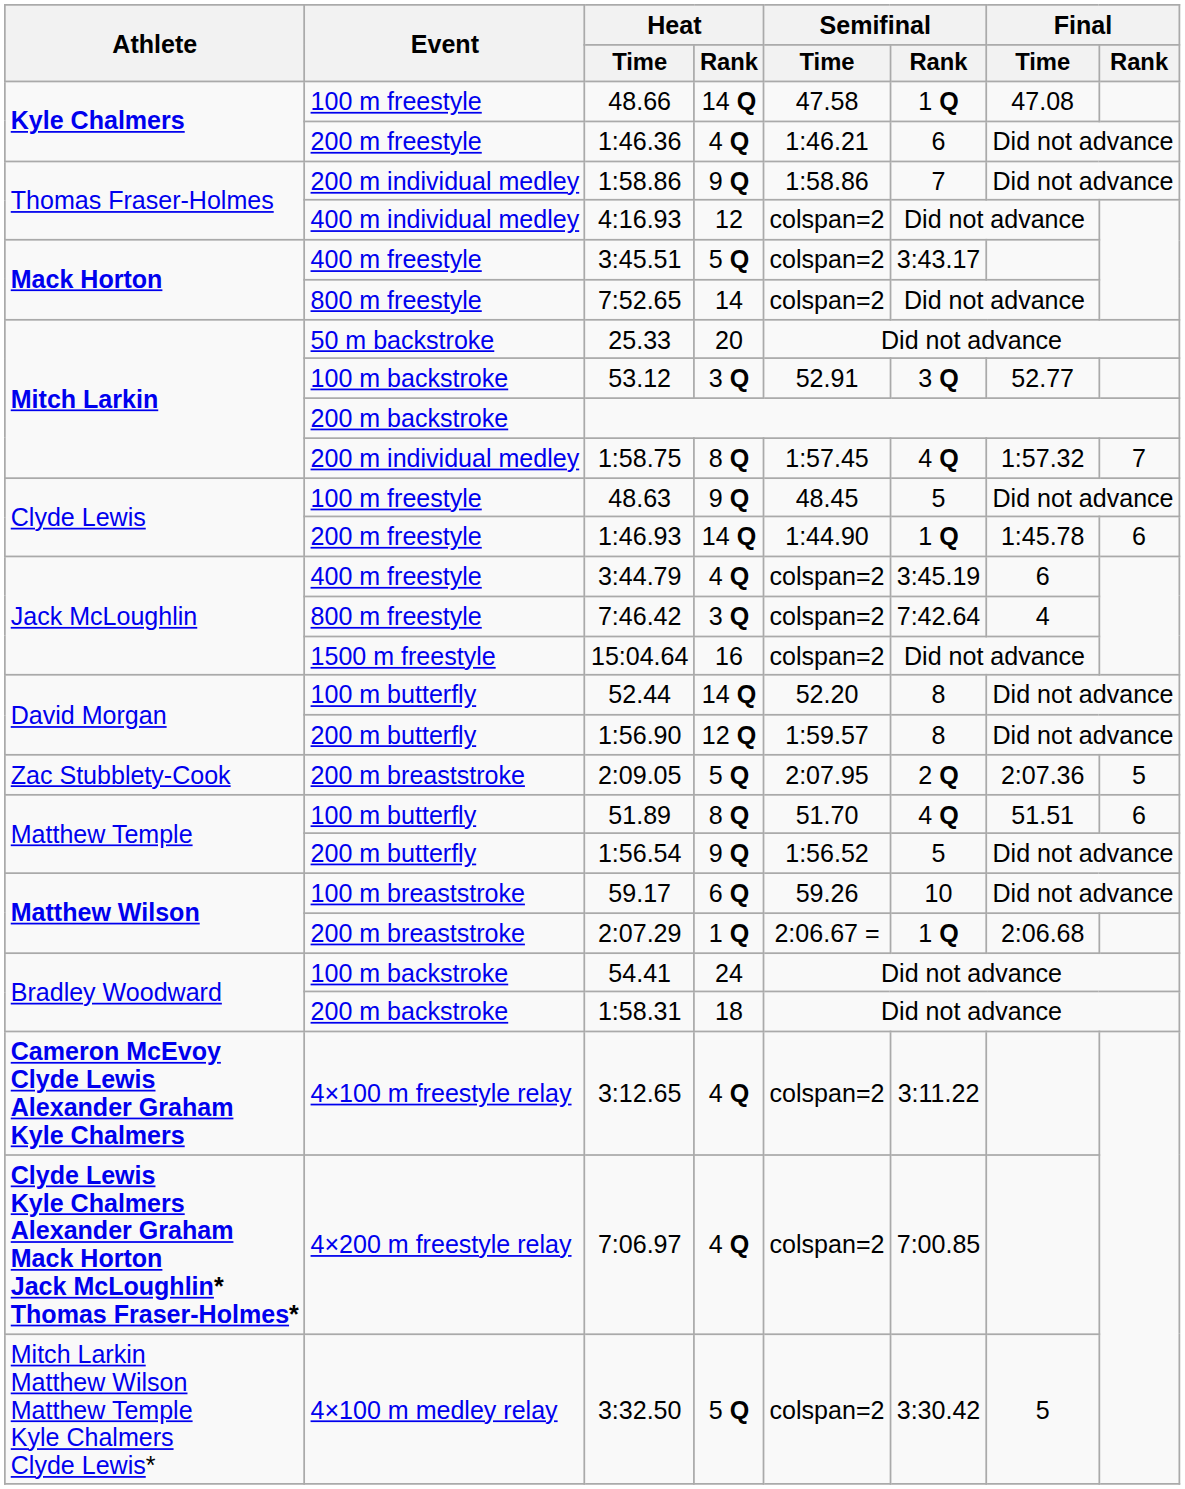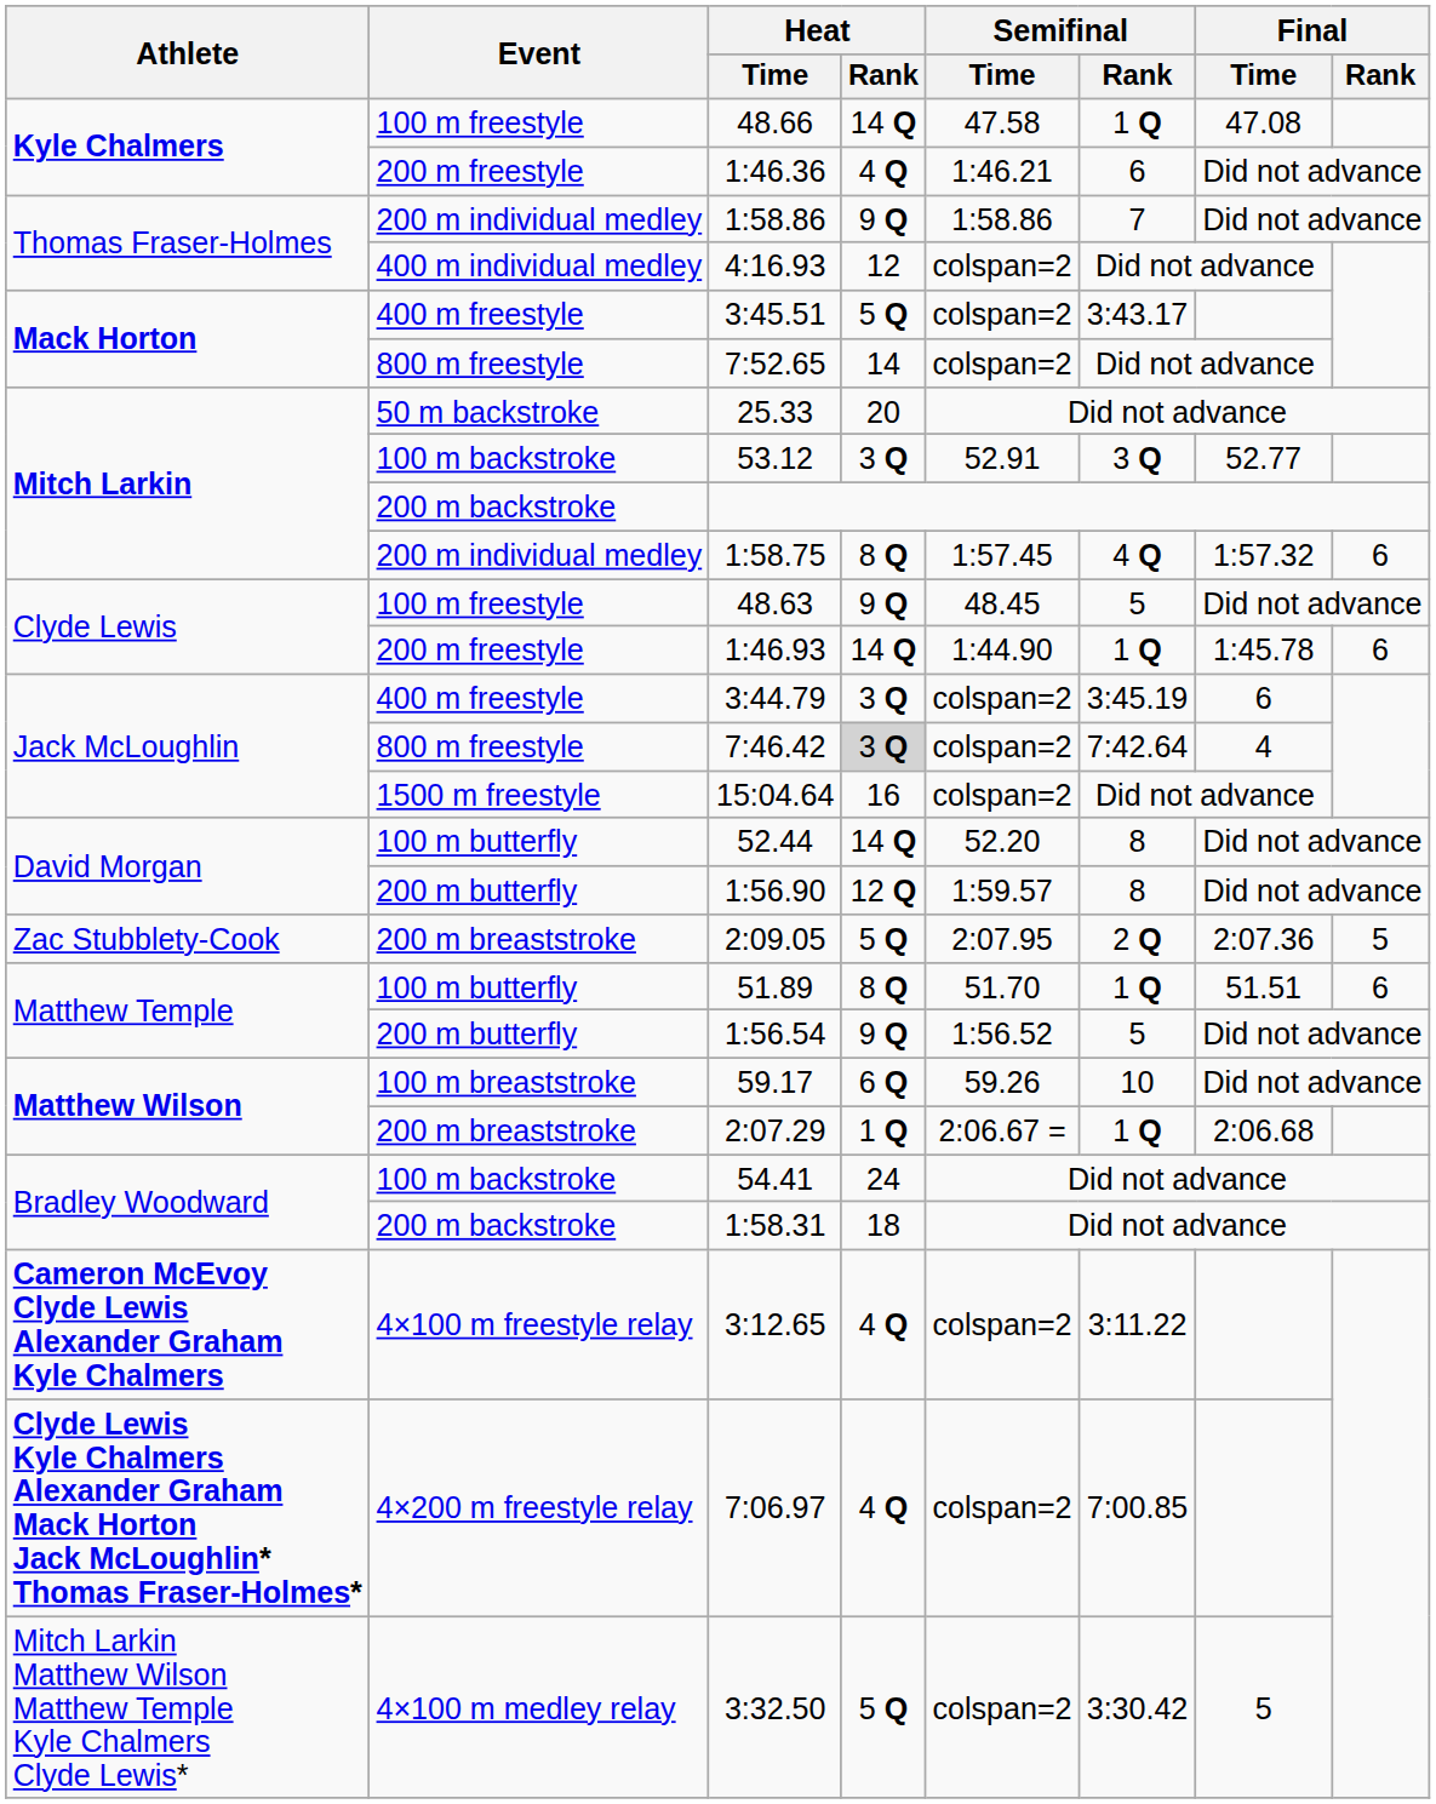1:58.75 | Final / Rank: 7 -> 6
3:44.79 | Heat / Rank: 4 Q -> 3 Q
7:46.42 | Heat / Rank: no background -> lightgrey background
51.89 | Semifinal / Rank: 4 Q -> 1 Q
